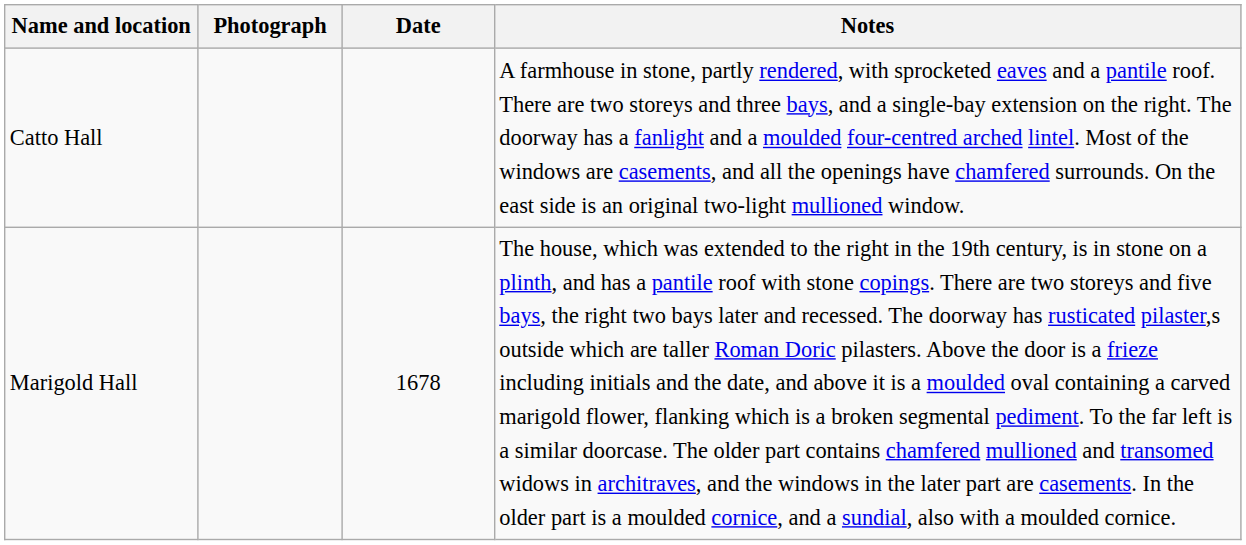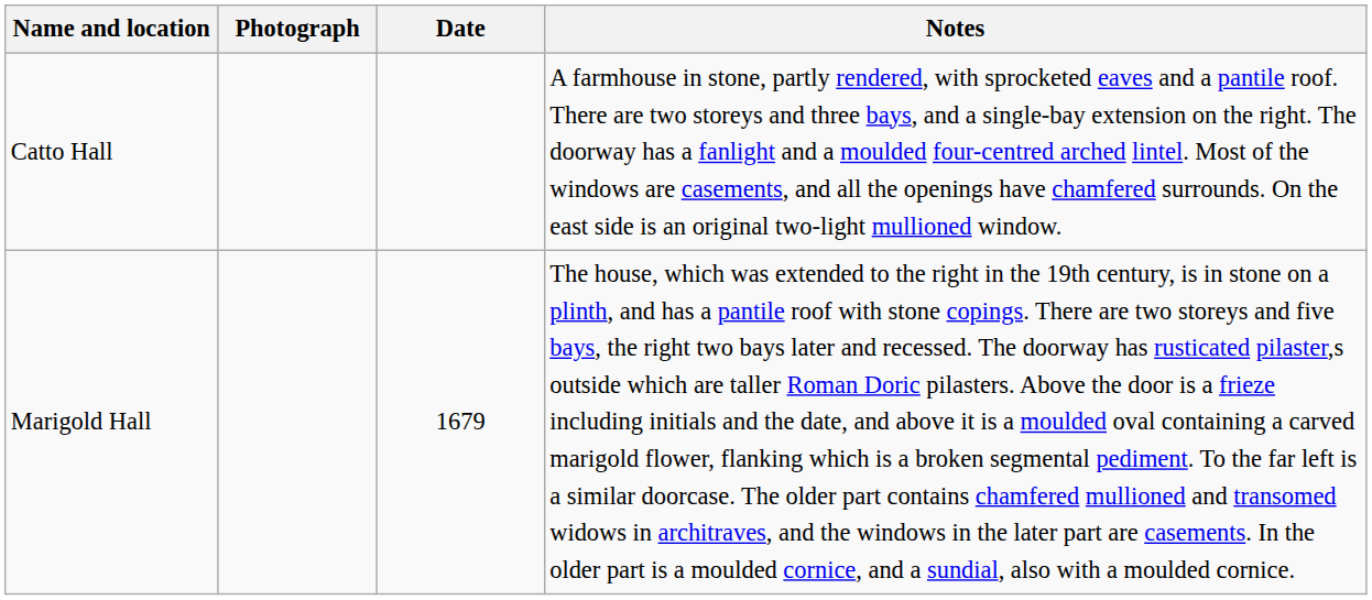Marigold Hall | Date: 1678 -> 1679
